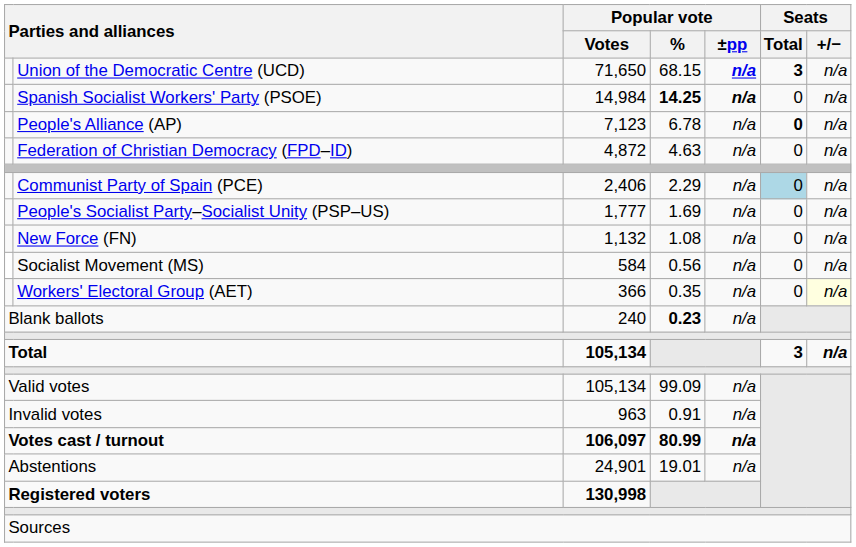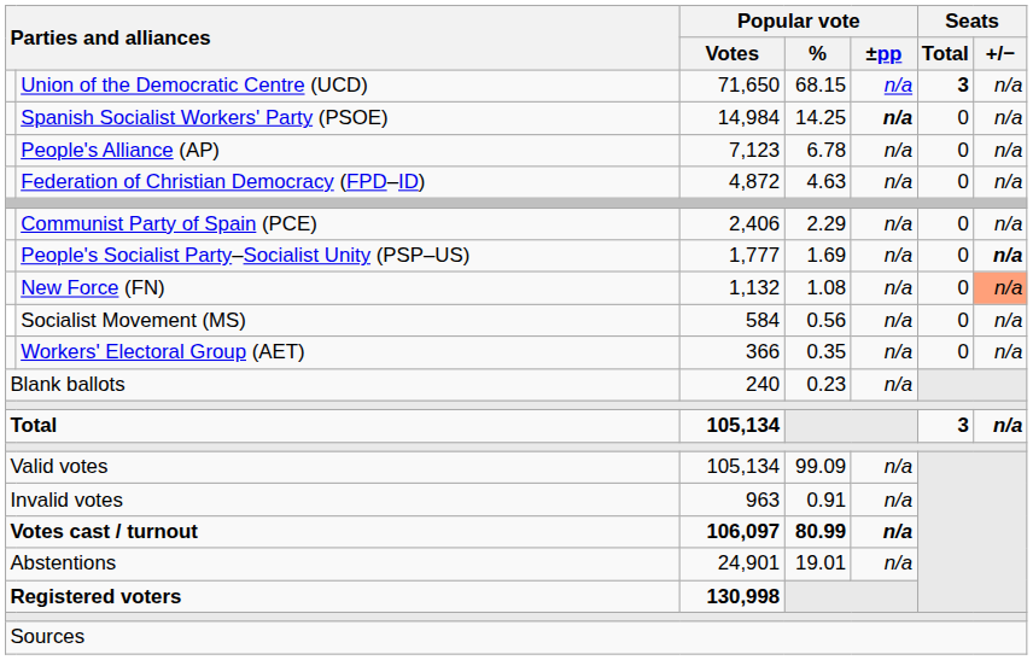Union of the Democratic Centre (UCD) | Popular vote / ±pp: bold -> normal
Spanish Socialist Workers' Party (PSOE) | Popular vote / %: bold -> normal
People's Alliance (AP) | Seats / Total: bold -> normal
Communist Party of Spain (PCE) | Seats / Total: lightblue background -> no background
People's Socialist Party–Socialist Unity (PSP–US) | Seats / +/−: normal -> bold
New Force (FN) | Seats / +/−: no background -> lightsalmon background
Workers' Electoral Group (AET) | Seats / +/−: lightyellow background -> no background
Blank ballots | Popular vote / %: bold -> normal
